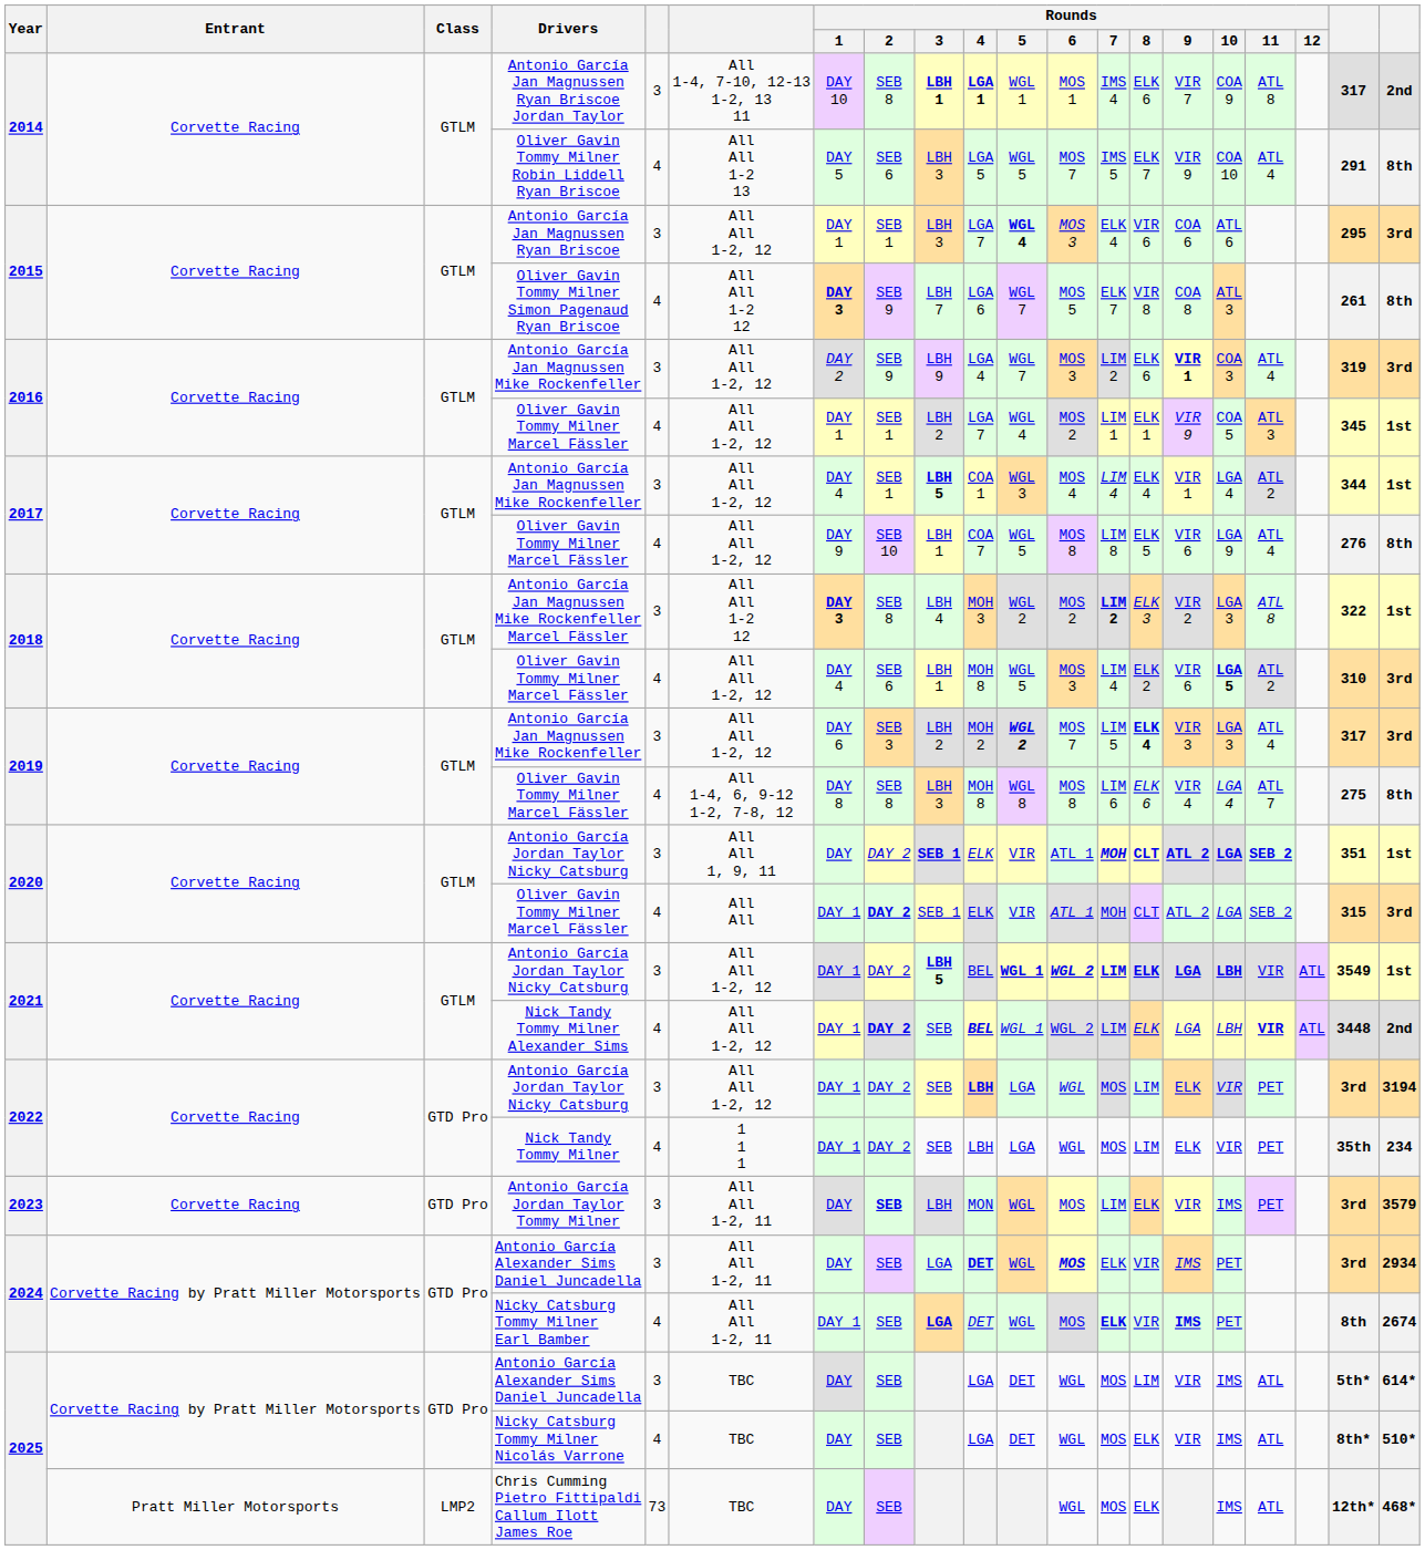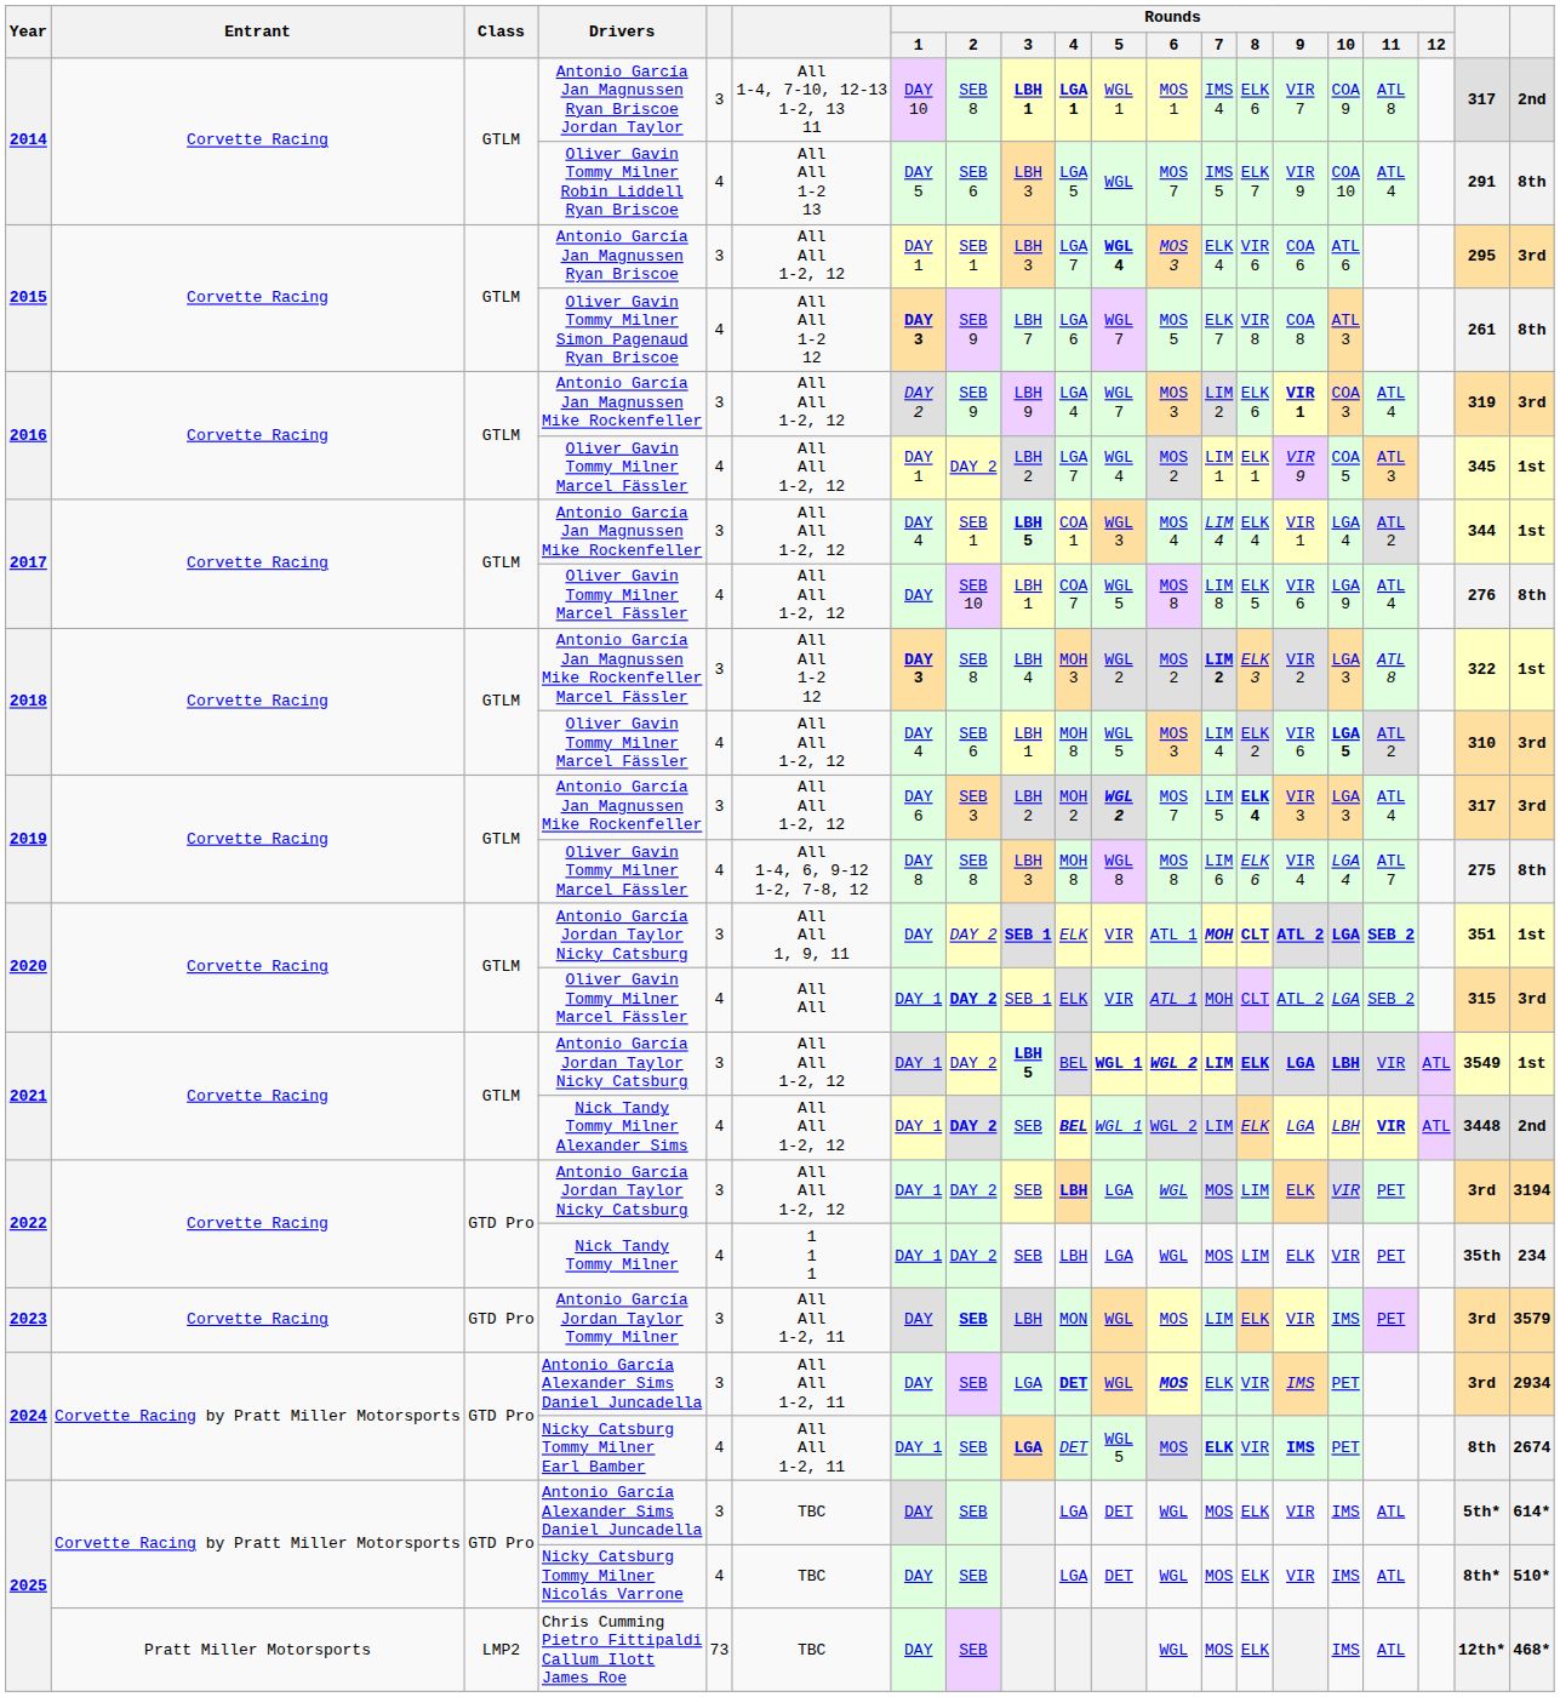Oliver Gavin Tommy Milner Robin Liddell Ryan Briscoe | Rounds / 5: WGL 5 -> WGL
2016 / Oliver Gavin Tommy Milner Marcel Fässler | Rounds / 2: SEB 1 -> DAY 2
2017 / Oliver Gavin Tommy Milner Marcel Fässler | Rounds / 1: DAY 9 -> DAY
Nicky Catsburg Tommy Milner Earl Bamber | Rounds / 5: WGL -> WGL 5
2025 / Antonio García Alexander Sims Daniel Juncadella | Rounds / 8: LIM -> ELK
